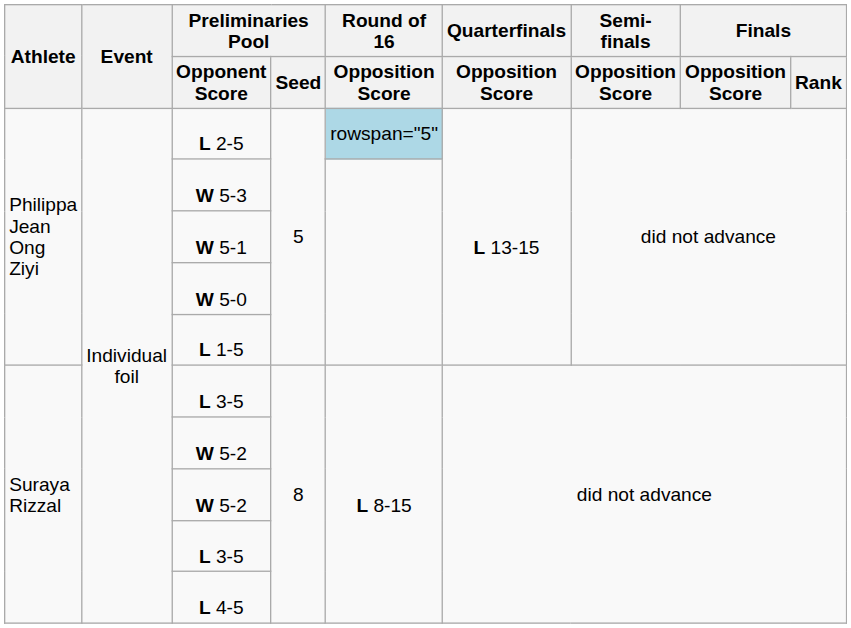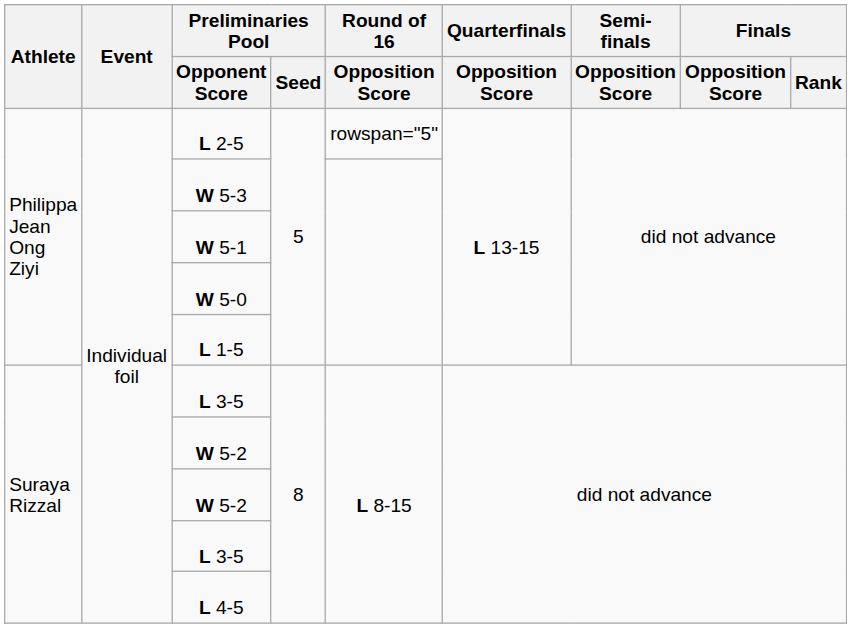L 2-5 | Round of 16 / Opposition Score: lightblue background -> no background
